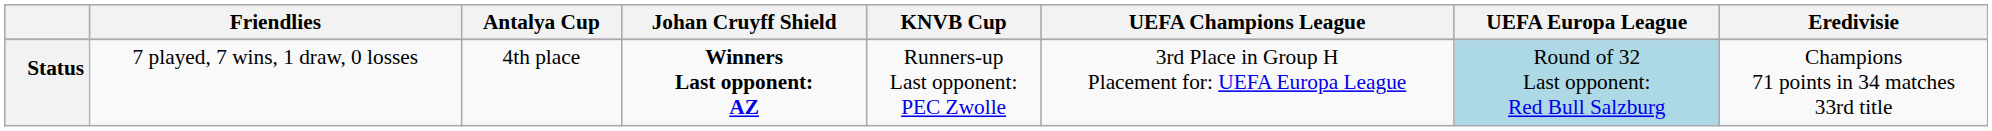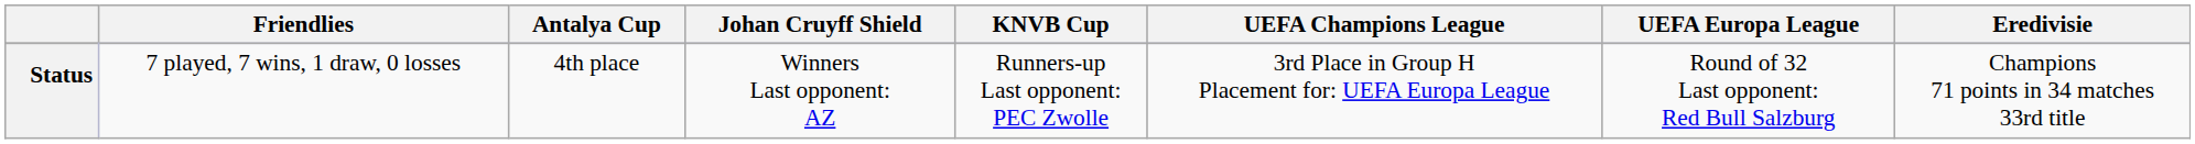Status | Johan Cruyff Shield: bold -> normal
Status | UEFA Europa League: lightblue background -> no background
